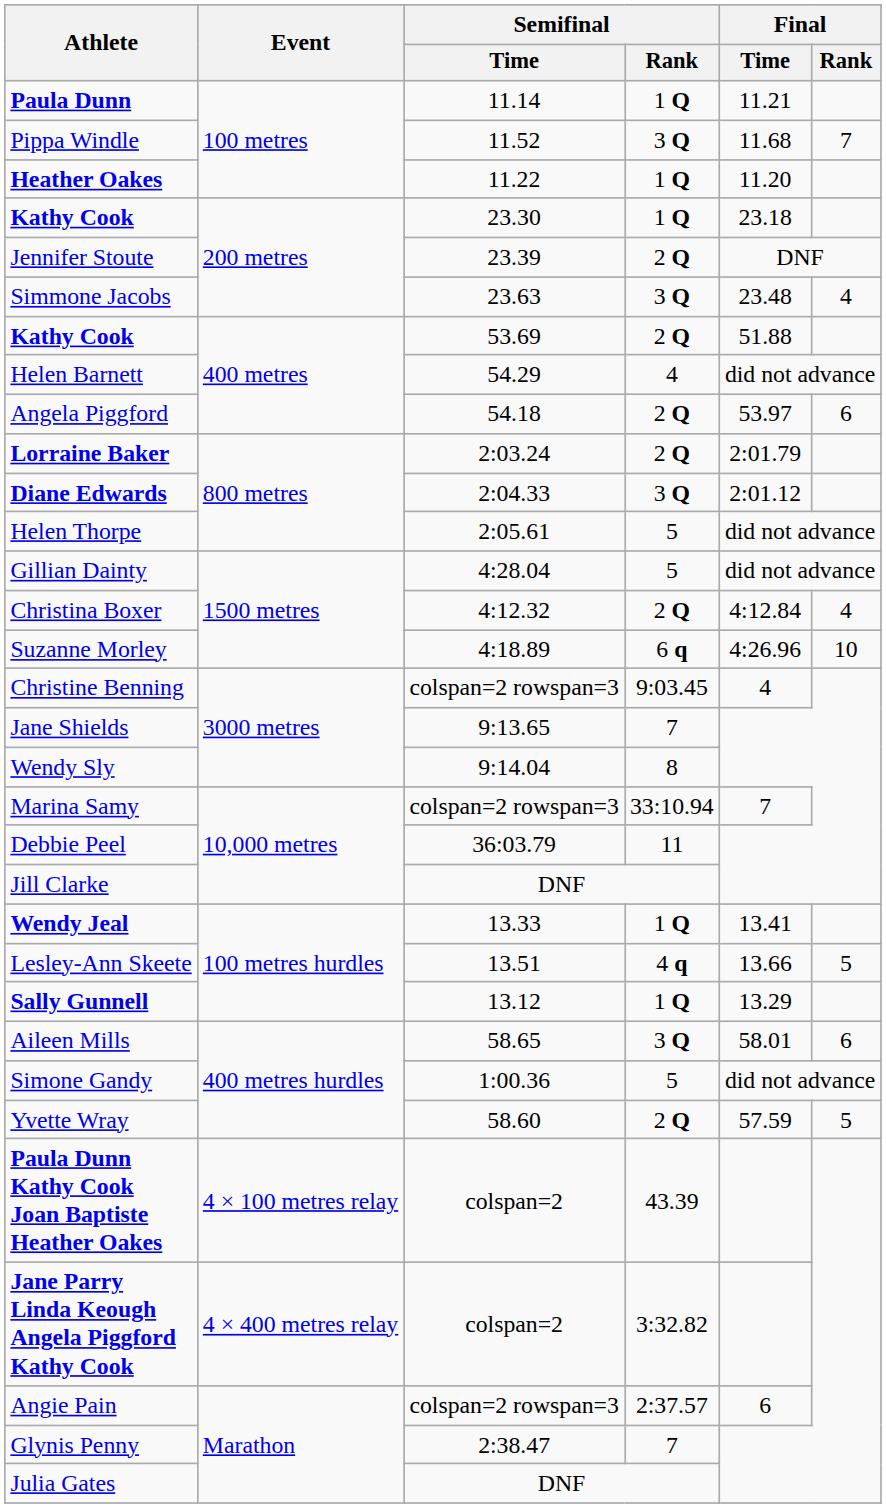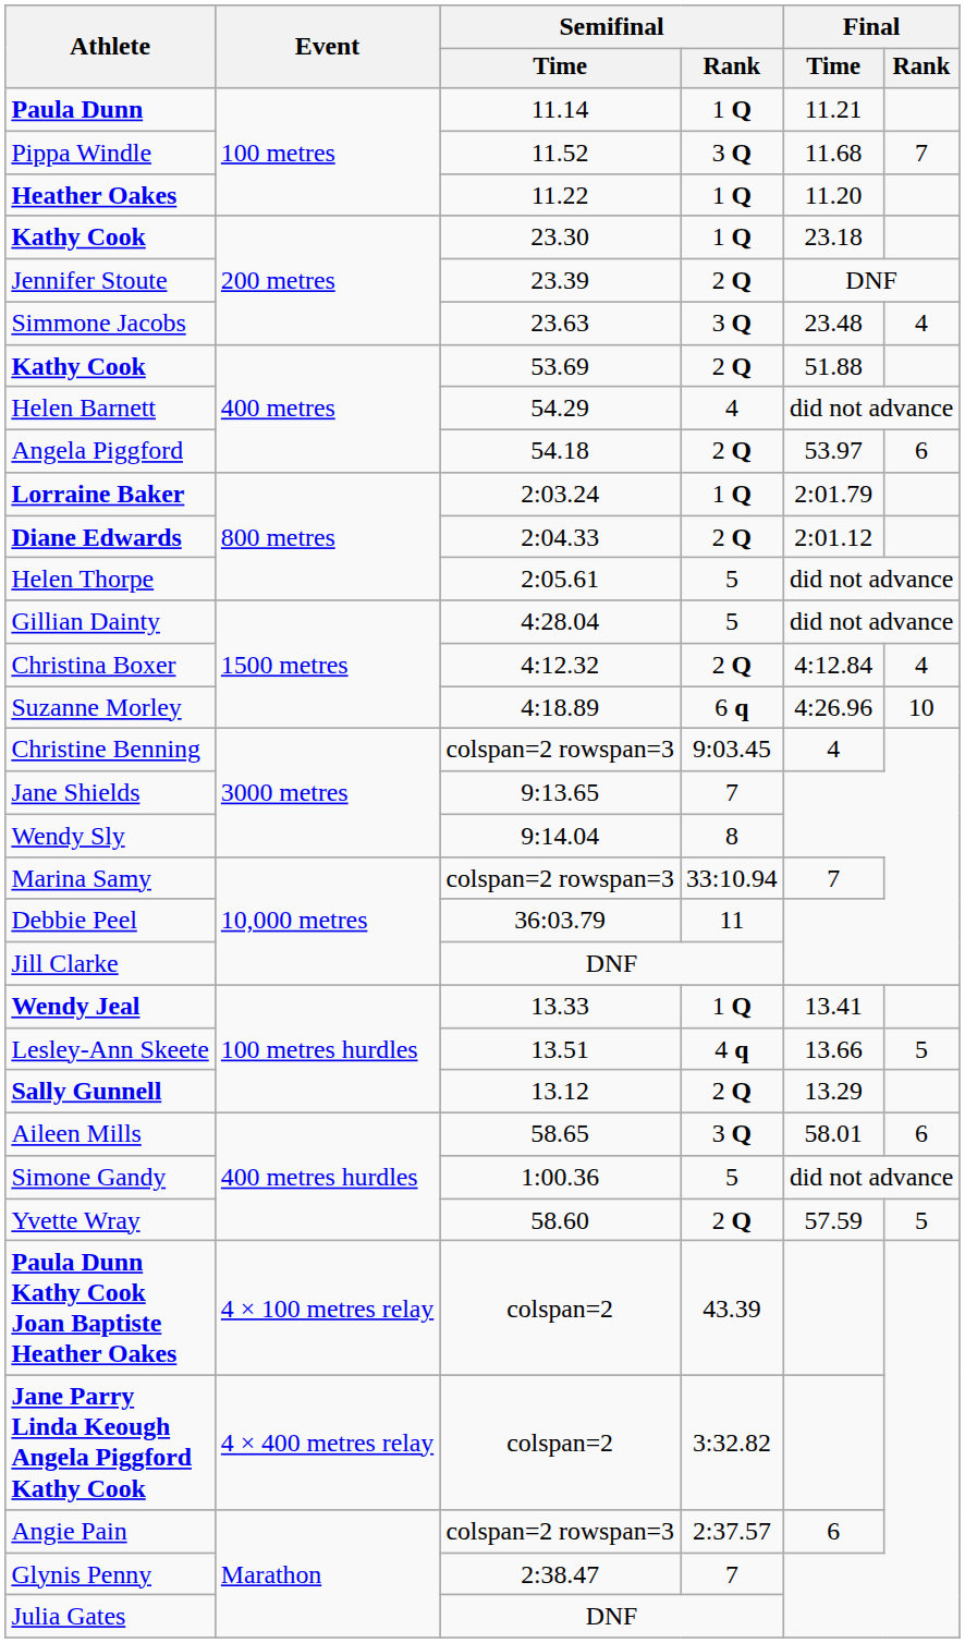Lorraine Baker | Semifinal / Rank: 2 Q -> 1 Q
Diane Edwards | Semifinal / Rank: 3 Q -> 2 Q
Sally Gunnell | Semifinal / Rank: 1 Q -> 2 Q
